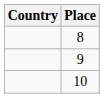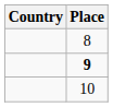9 | Place: normal -> bold
